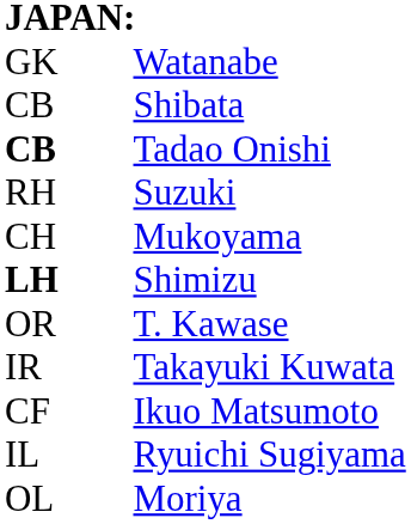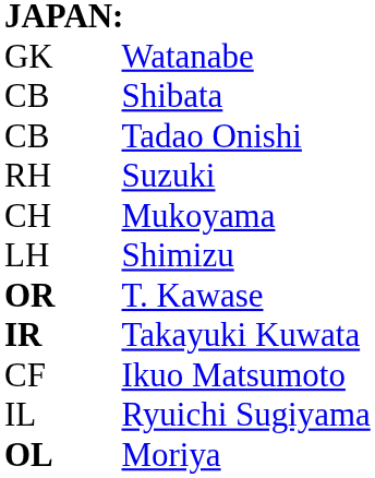Tadao Onishi | column 1: bold -> normal
Shimizu | column 1: bold -> normal
T. Kawase | column 1: normal -> bold
Takayuki Kuwata | column 1: normal -> bold
Moriya | column 1: normal -> bold
